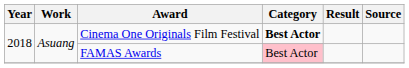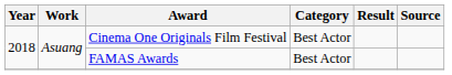Cinema One Originals Film Festival | Category: bold -> normal
FAMAS Awards | Category: pink background -> no background
